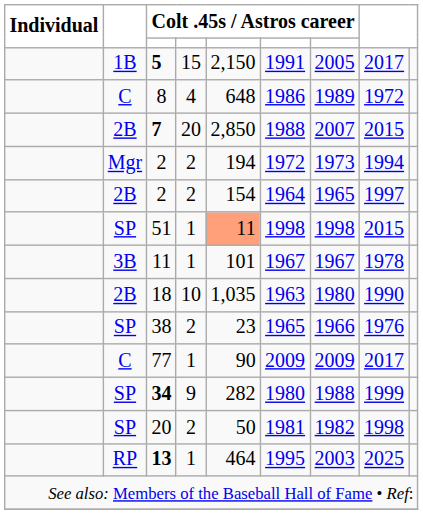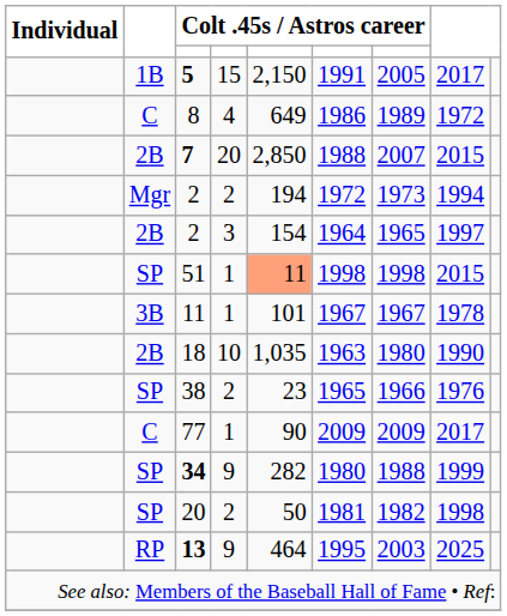8 | column 5: 648 -> 649
2B / 2 | column 4: 2 -> 3
13 | column 4: 1 -> 9
